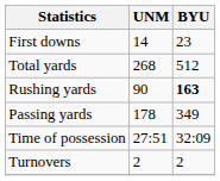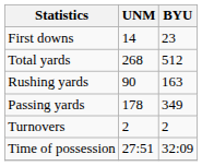Rushing yards | BYU: bold -> normal
rows swapped: Turnovers <-> Time of possession
